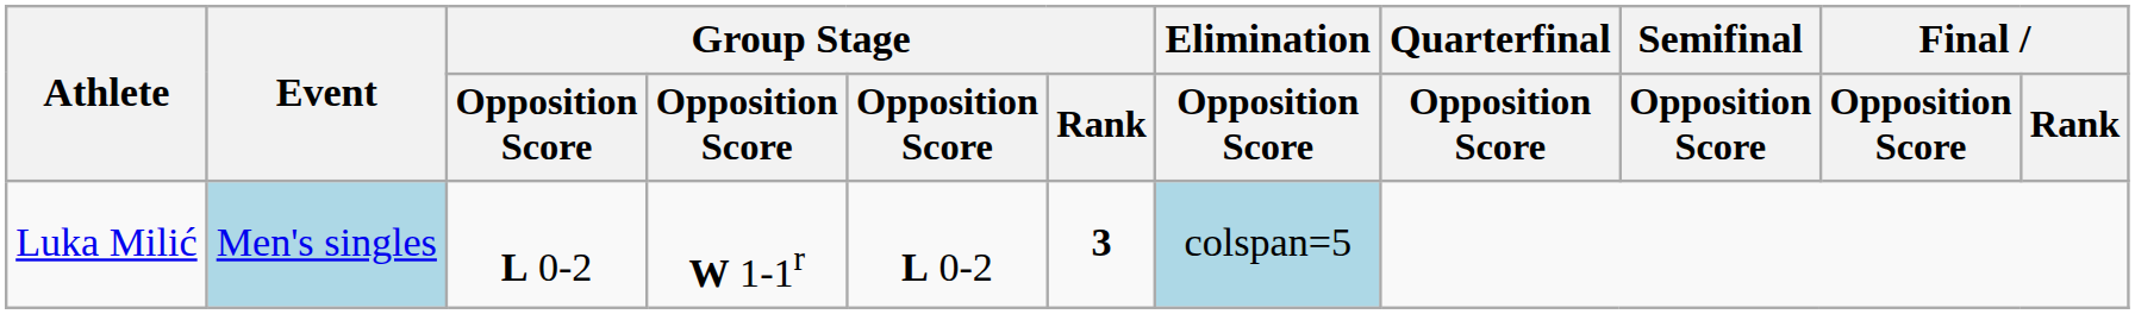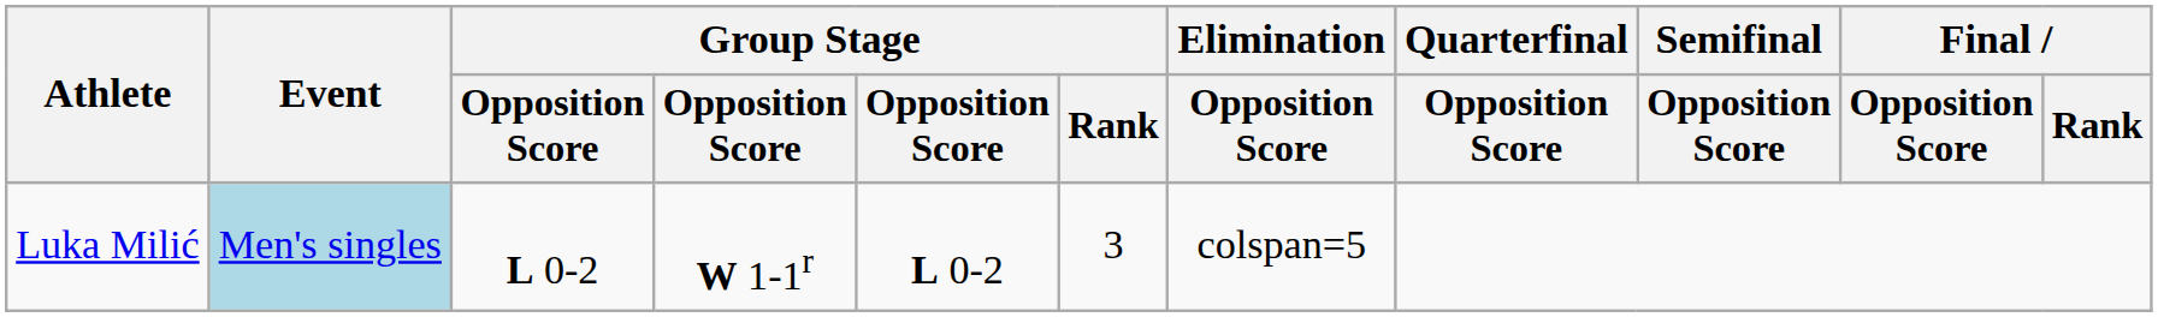Luka Milić | Group Stage / Rank: bold -> normal
Luka Milić | Elimination / Opposition Score: lightblue background -> no background
